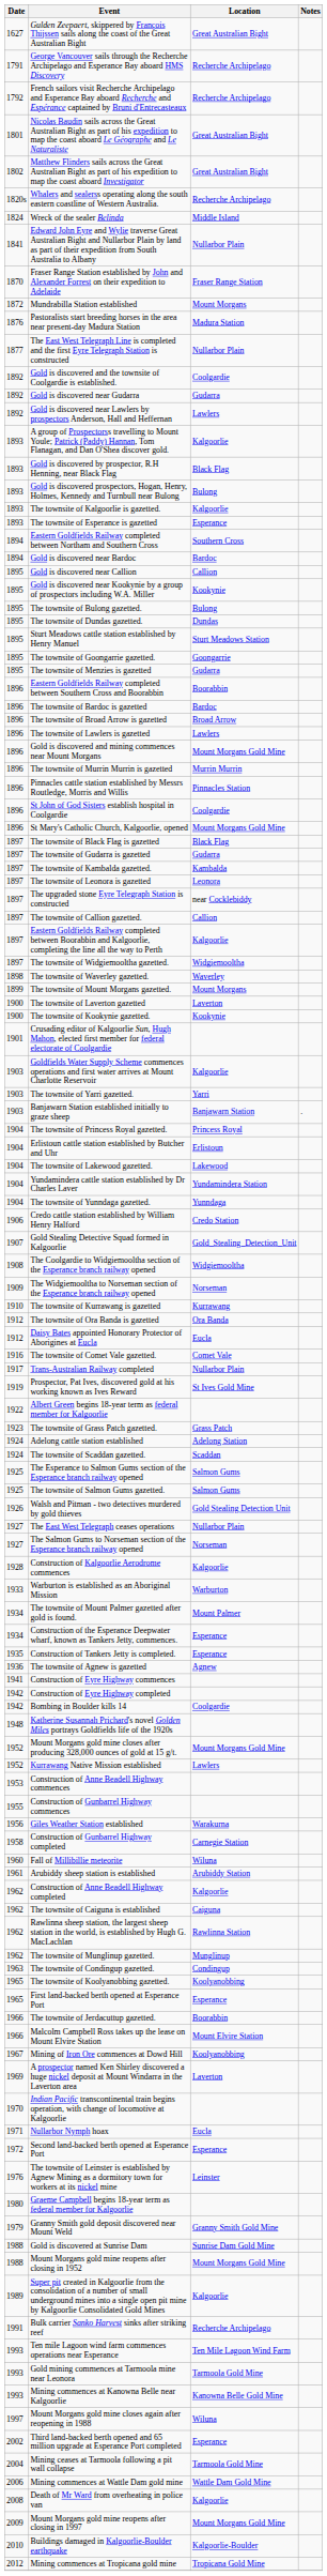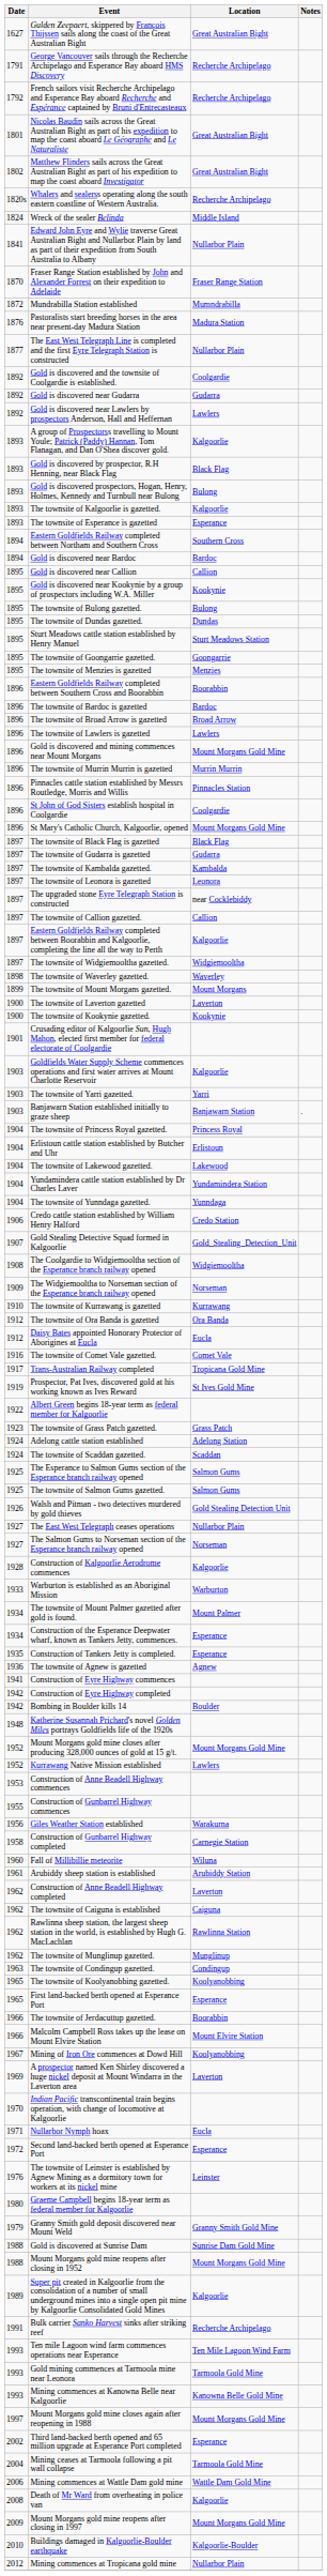Mundrabilla Station established | Location: Mount Morgans -> Mumndrabilla
The townsite of Menzies is gazetted | Location: Gudarra -> Menzies
Trans-Australian Railway completed | Location: Nullarbor Plain -> Tropicana Gold Mine
Bombing in Boulder kills 14 | Location: Coolgardie -> Boulder
Construction of Anne Beadell Highway completed | Location: Kalgoorlie -> Laverton
Mount Morgans gold mine closes again after reopening in 1988 | Location: Wiluna -> Mount Morgans Gold Mine
Mining commences at Tropicana gold mine | Location: Tropicana Gold Mine -> Nullarbor Plain
